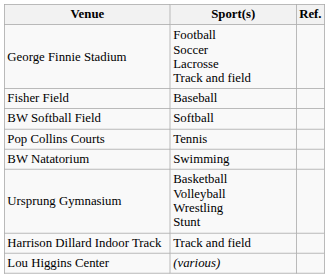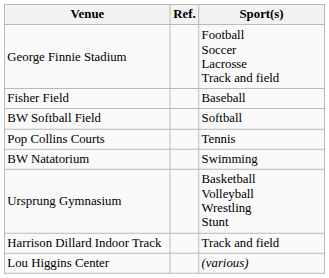columns swapped: Sport(s) <-> Ref.
